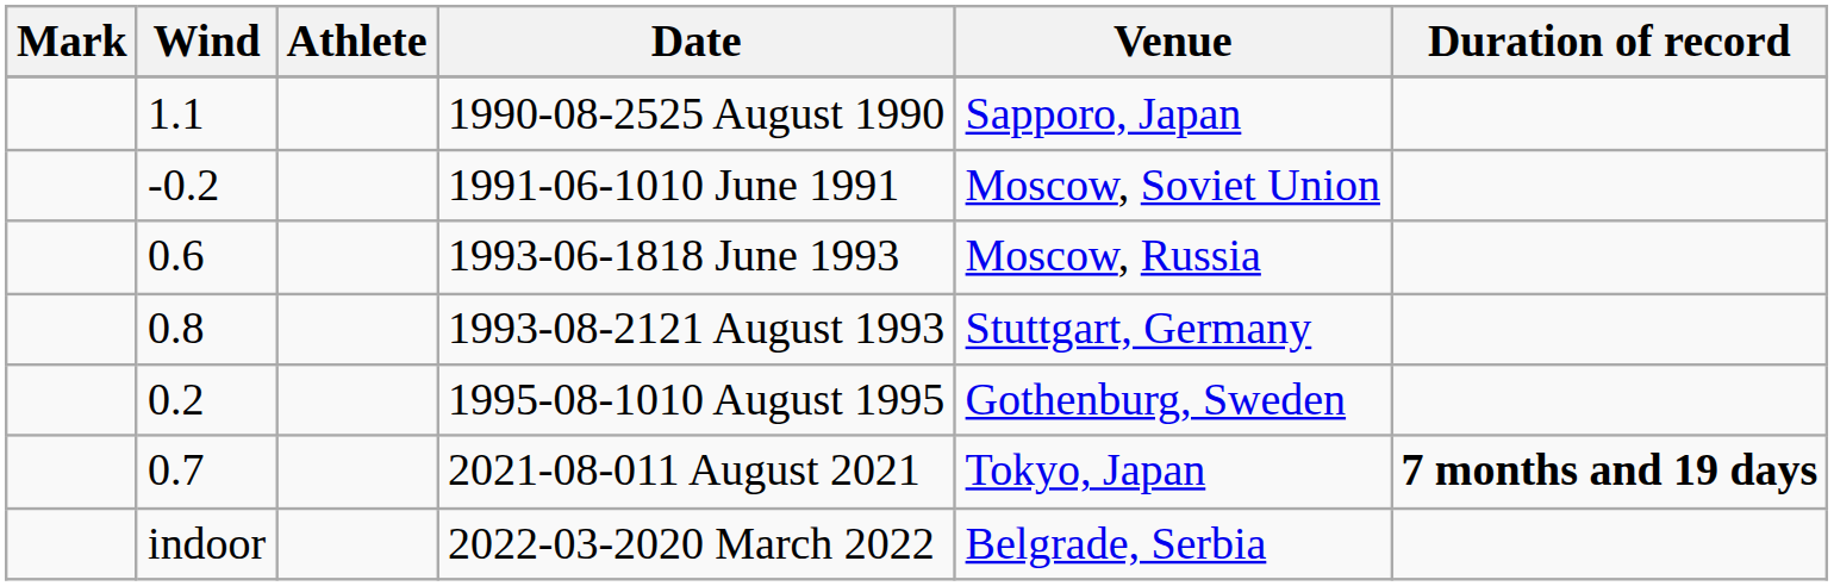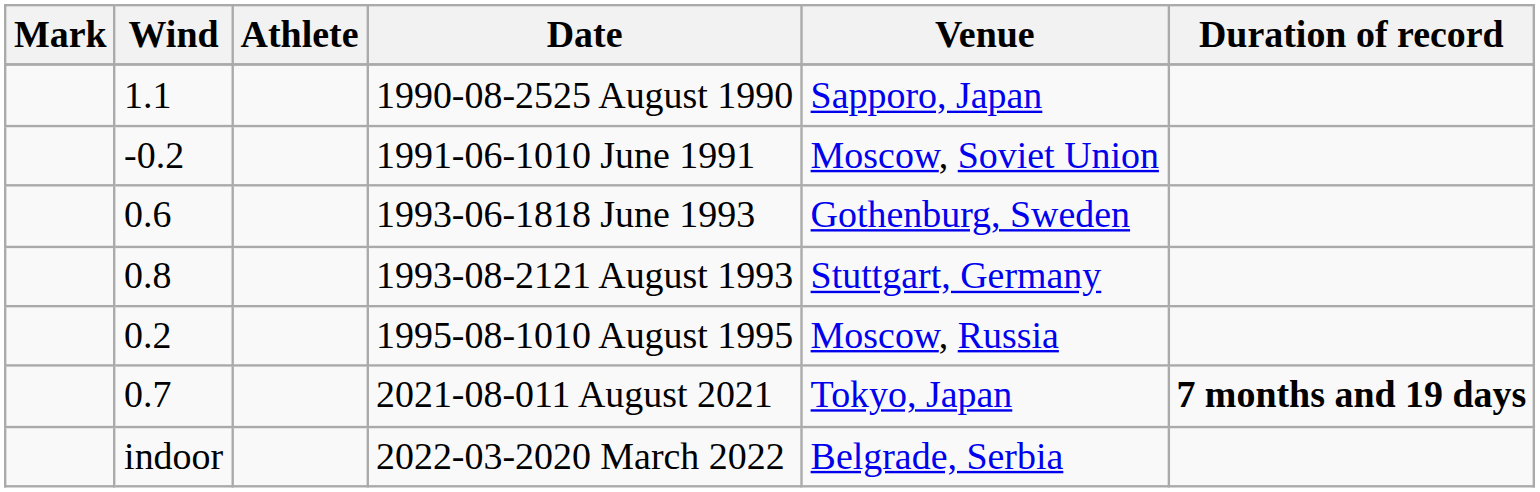1993-06-1818 June 1993 | Venue: Moscow, Russia -> Gothenburg, Sweden
1995-08-1010 August 1995 | Venue: Gothenburg, Sweden -> Moscow, Russia
